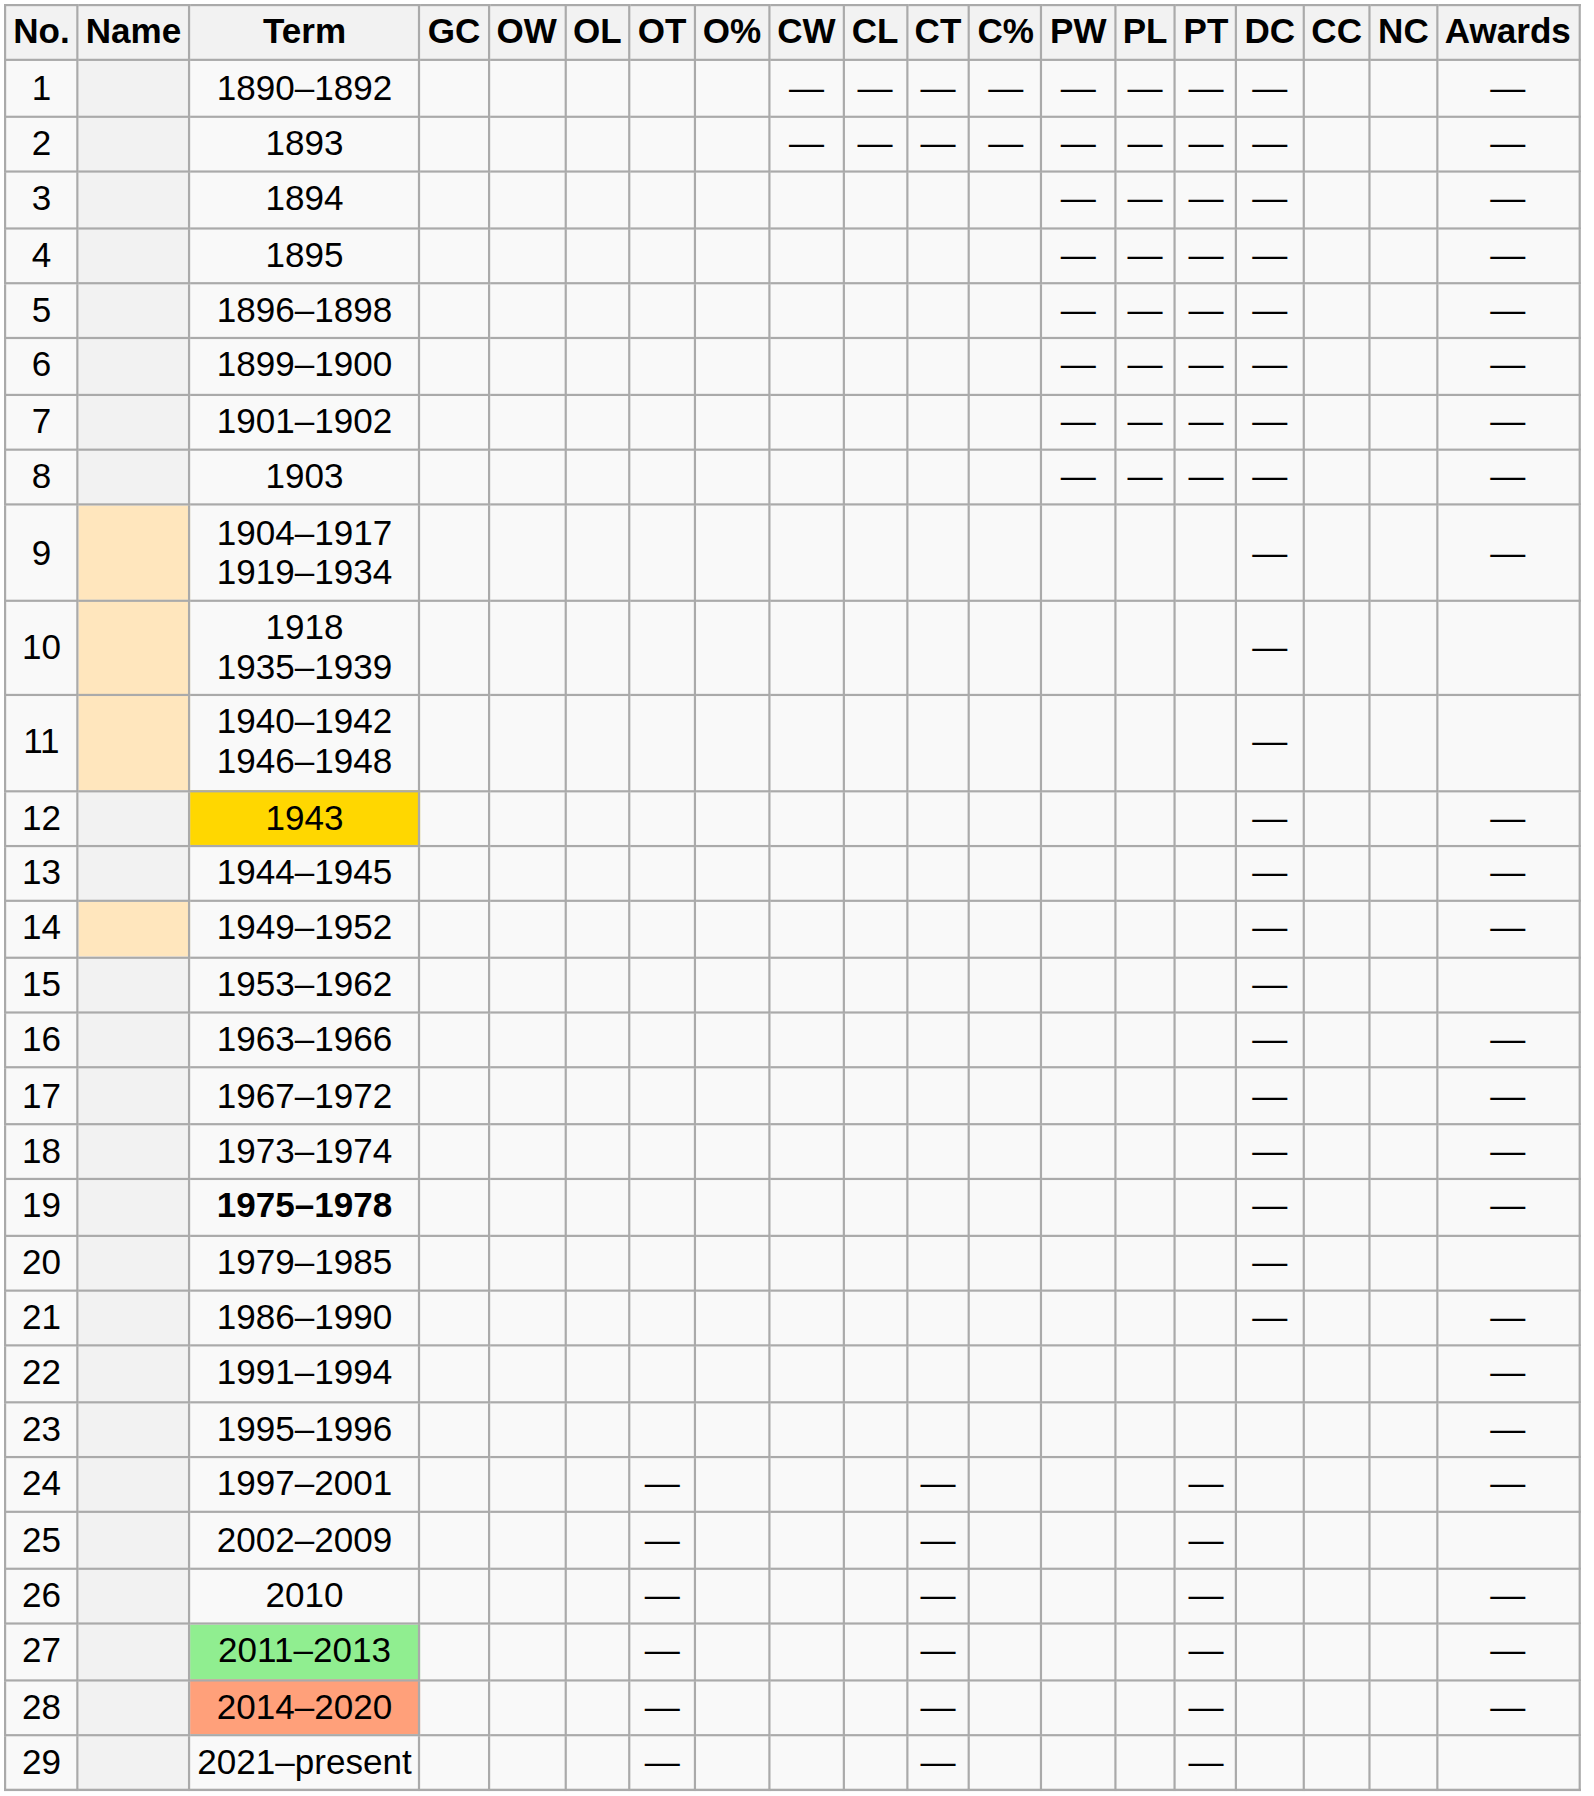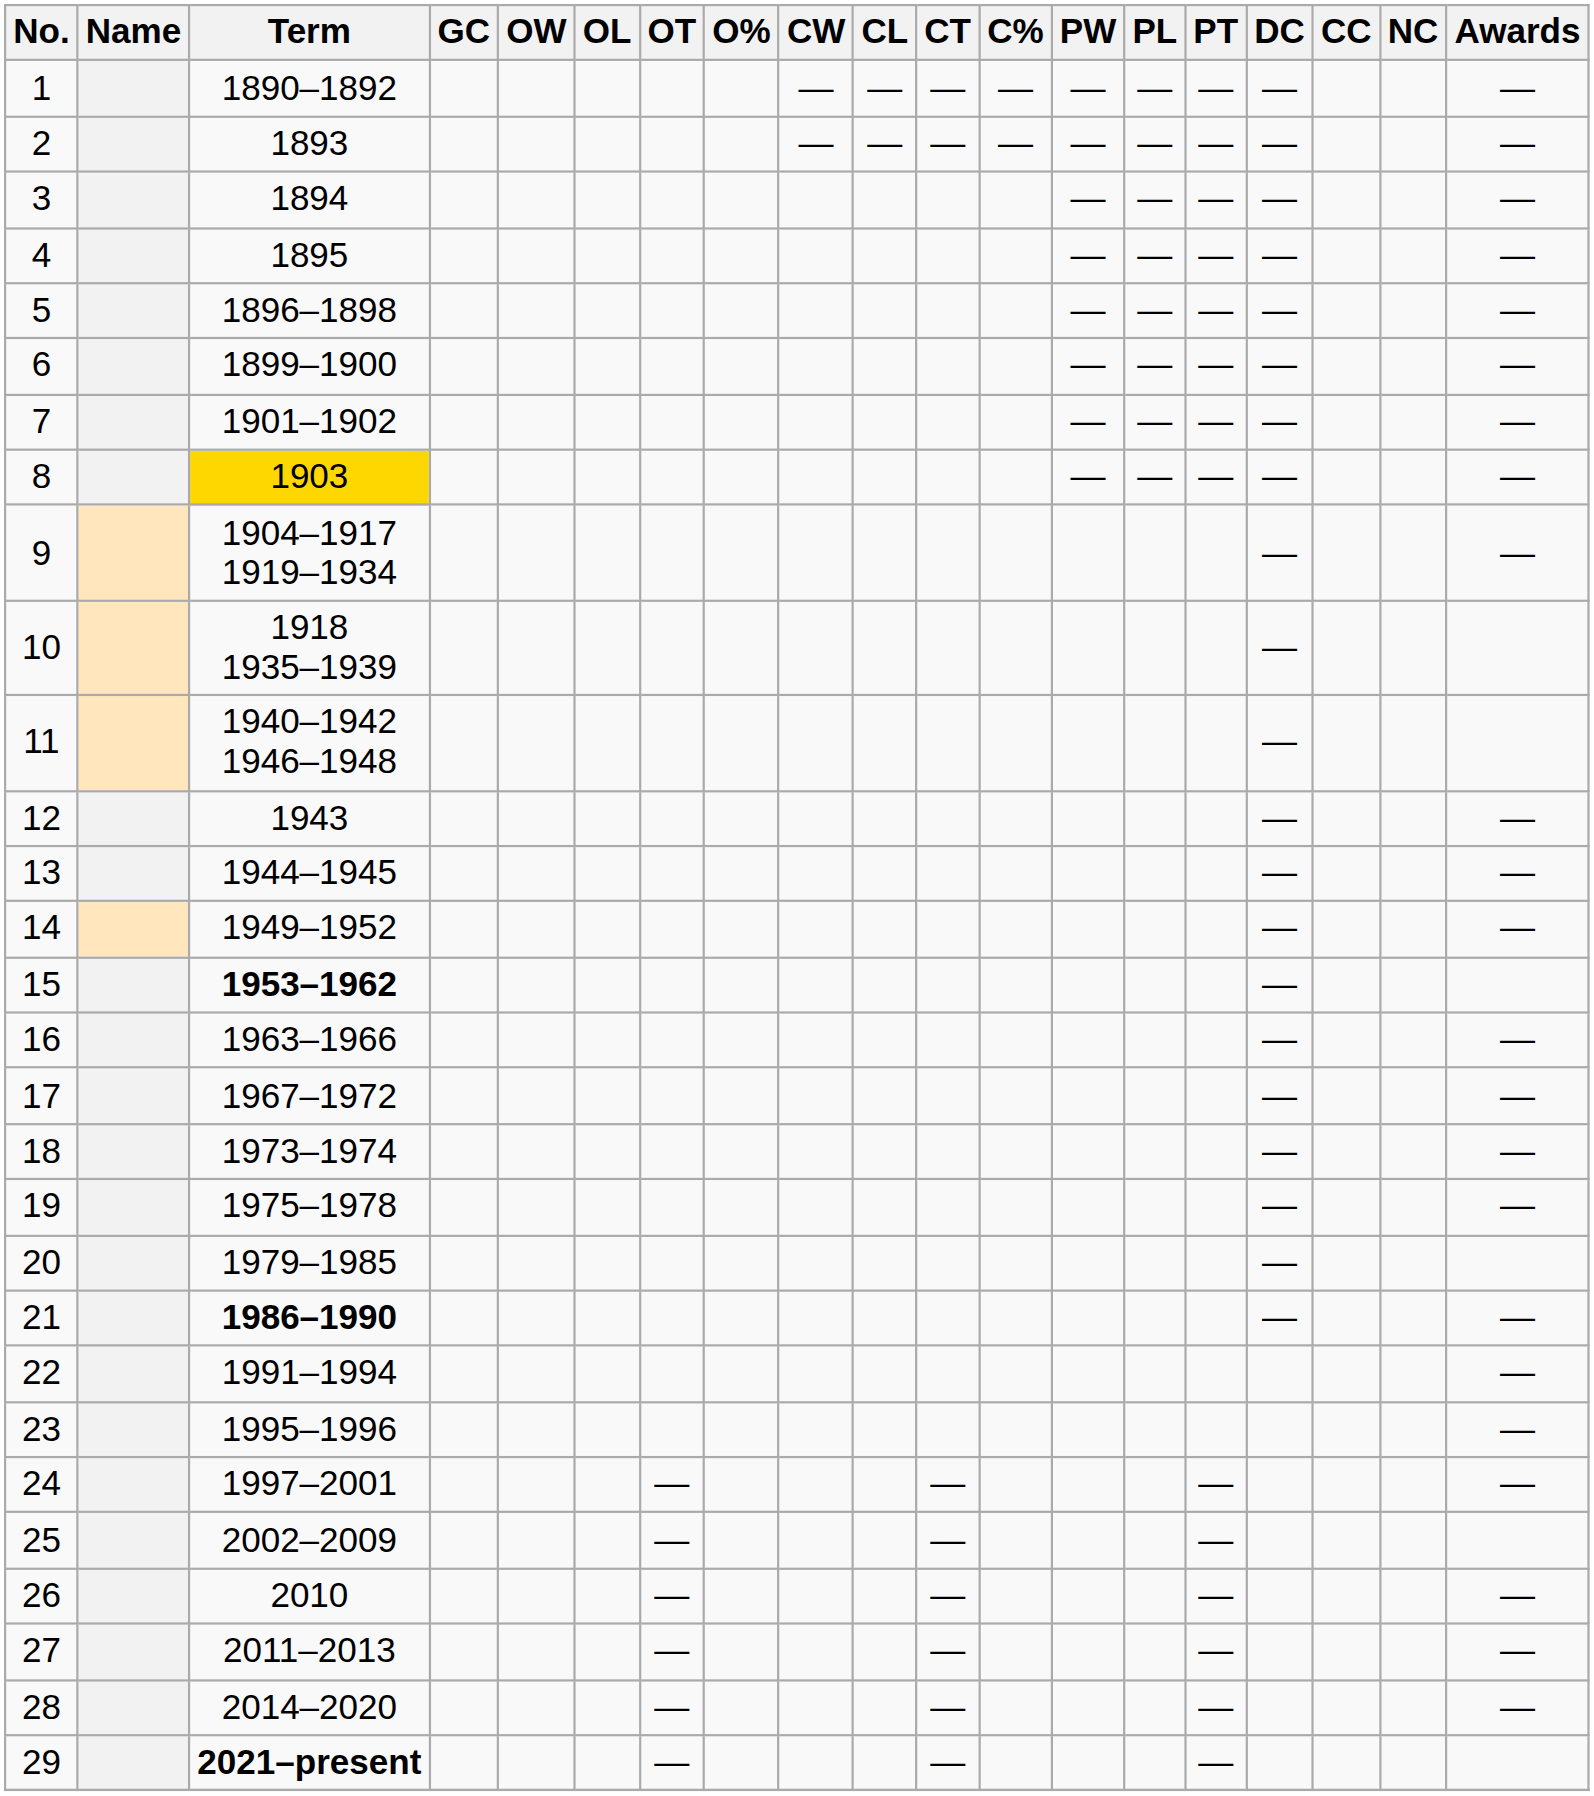8 | Term: no background -> gold background
12 | Term: gold background -> no background
15 | Term: normal -> bold
19 | Term: bold -> normal
21 | Term: normal -> bold
27 | Term: lightgreen background -> no background
28 | Term: lightsalmon background -> no background
29 | Term: normal -> bold
